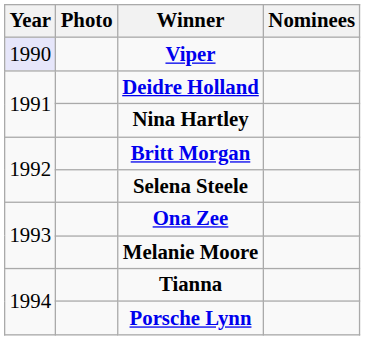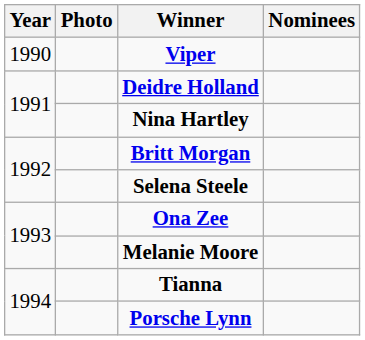Viper | Year: lavender background -> no background
